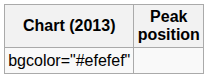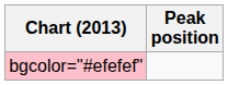bgcolor="#efefef" | Chart (2013): no background -> pink background
